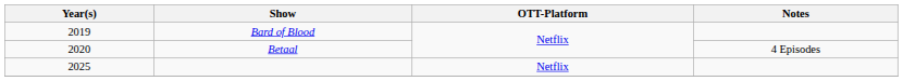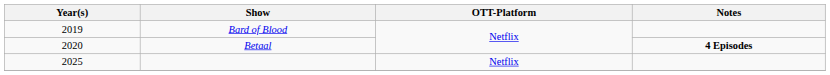Betaal | Notes: normal -> bold
